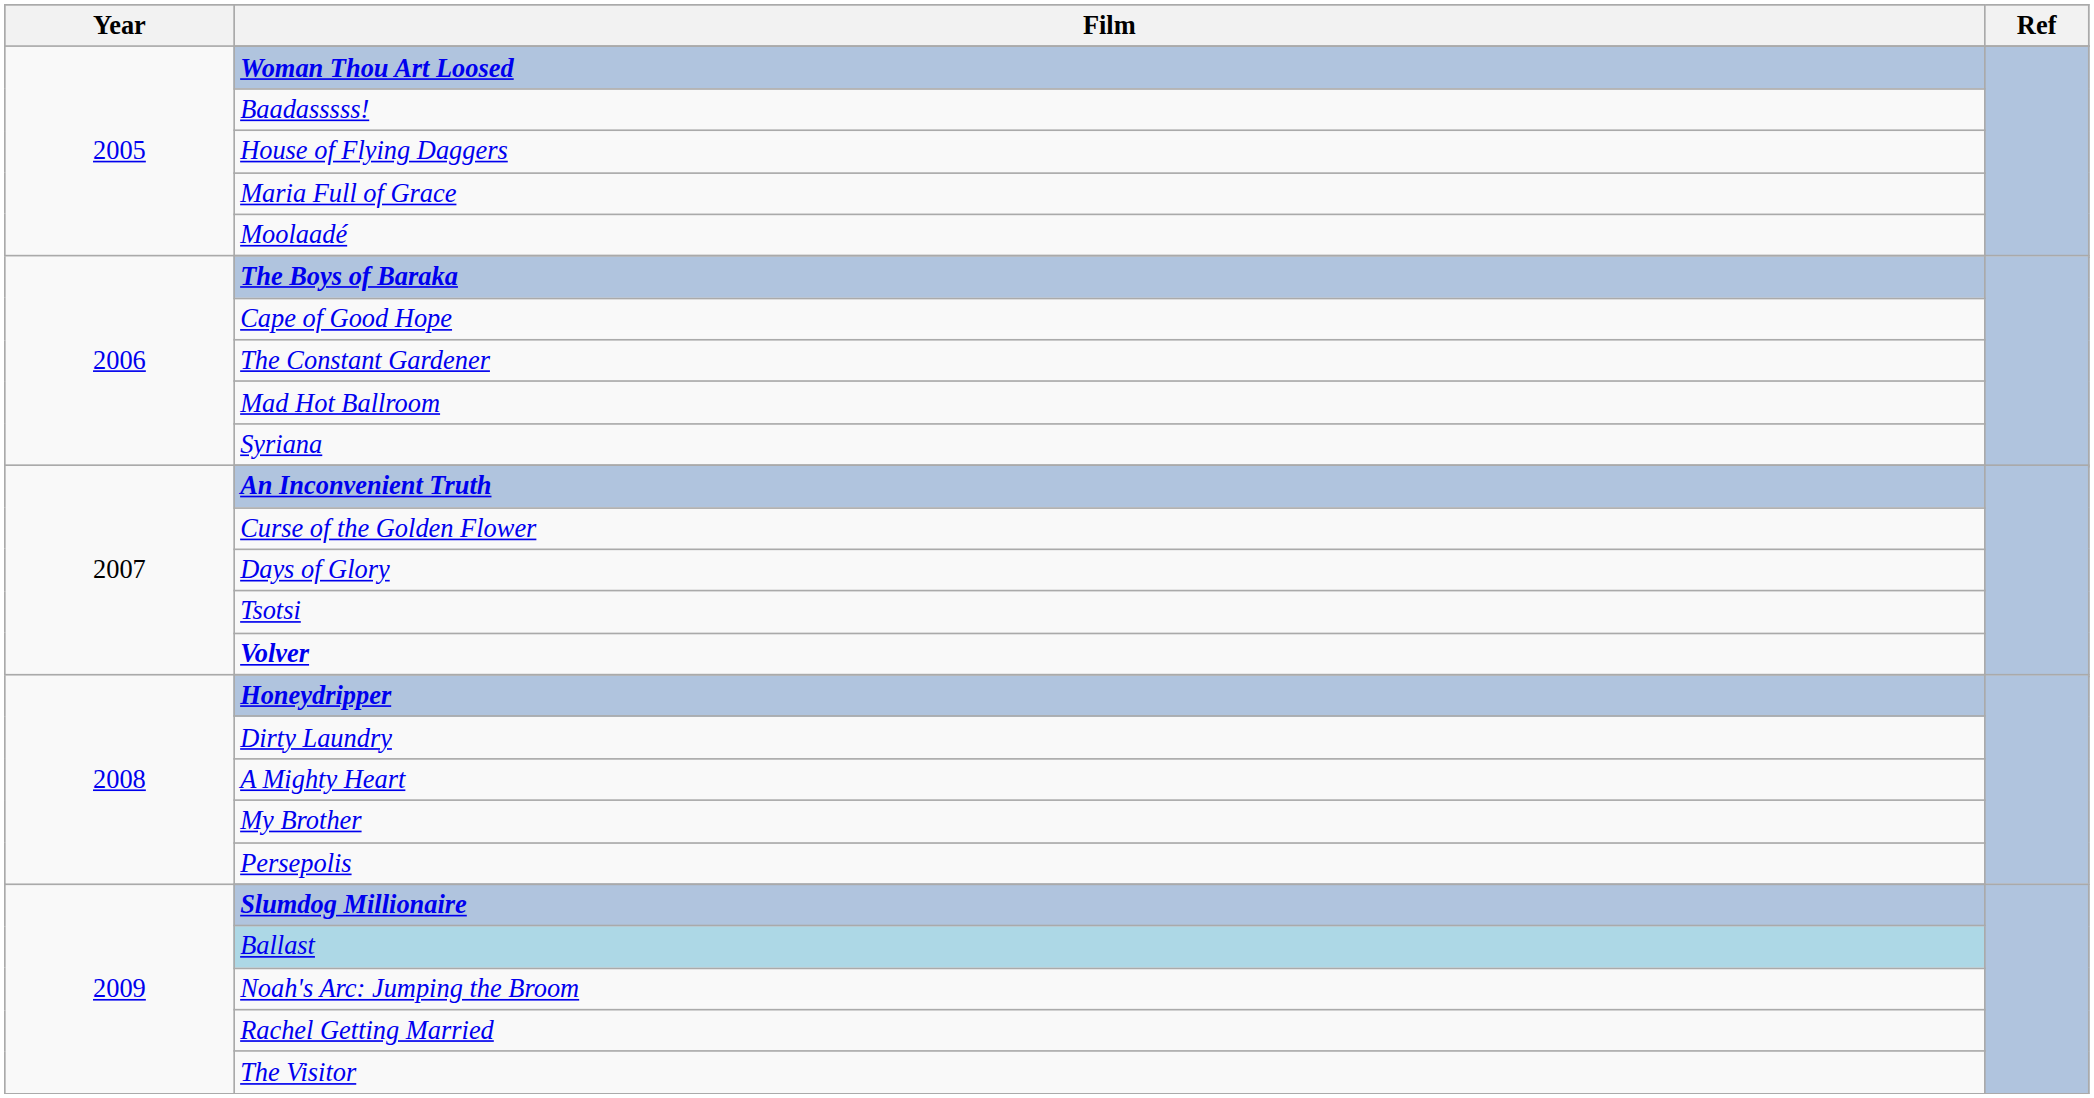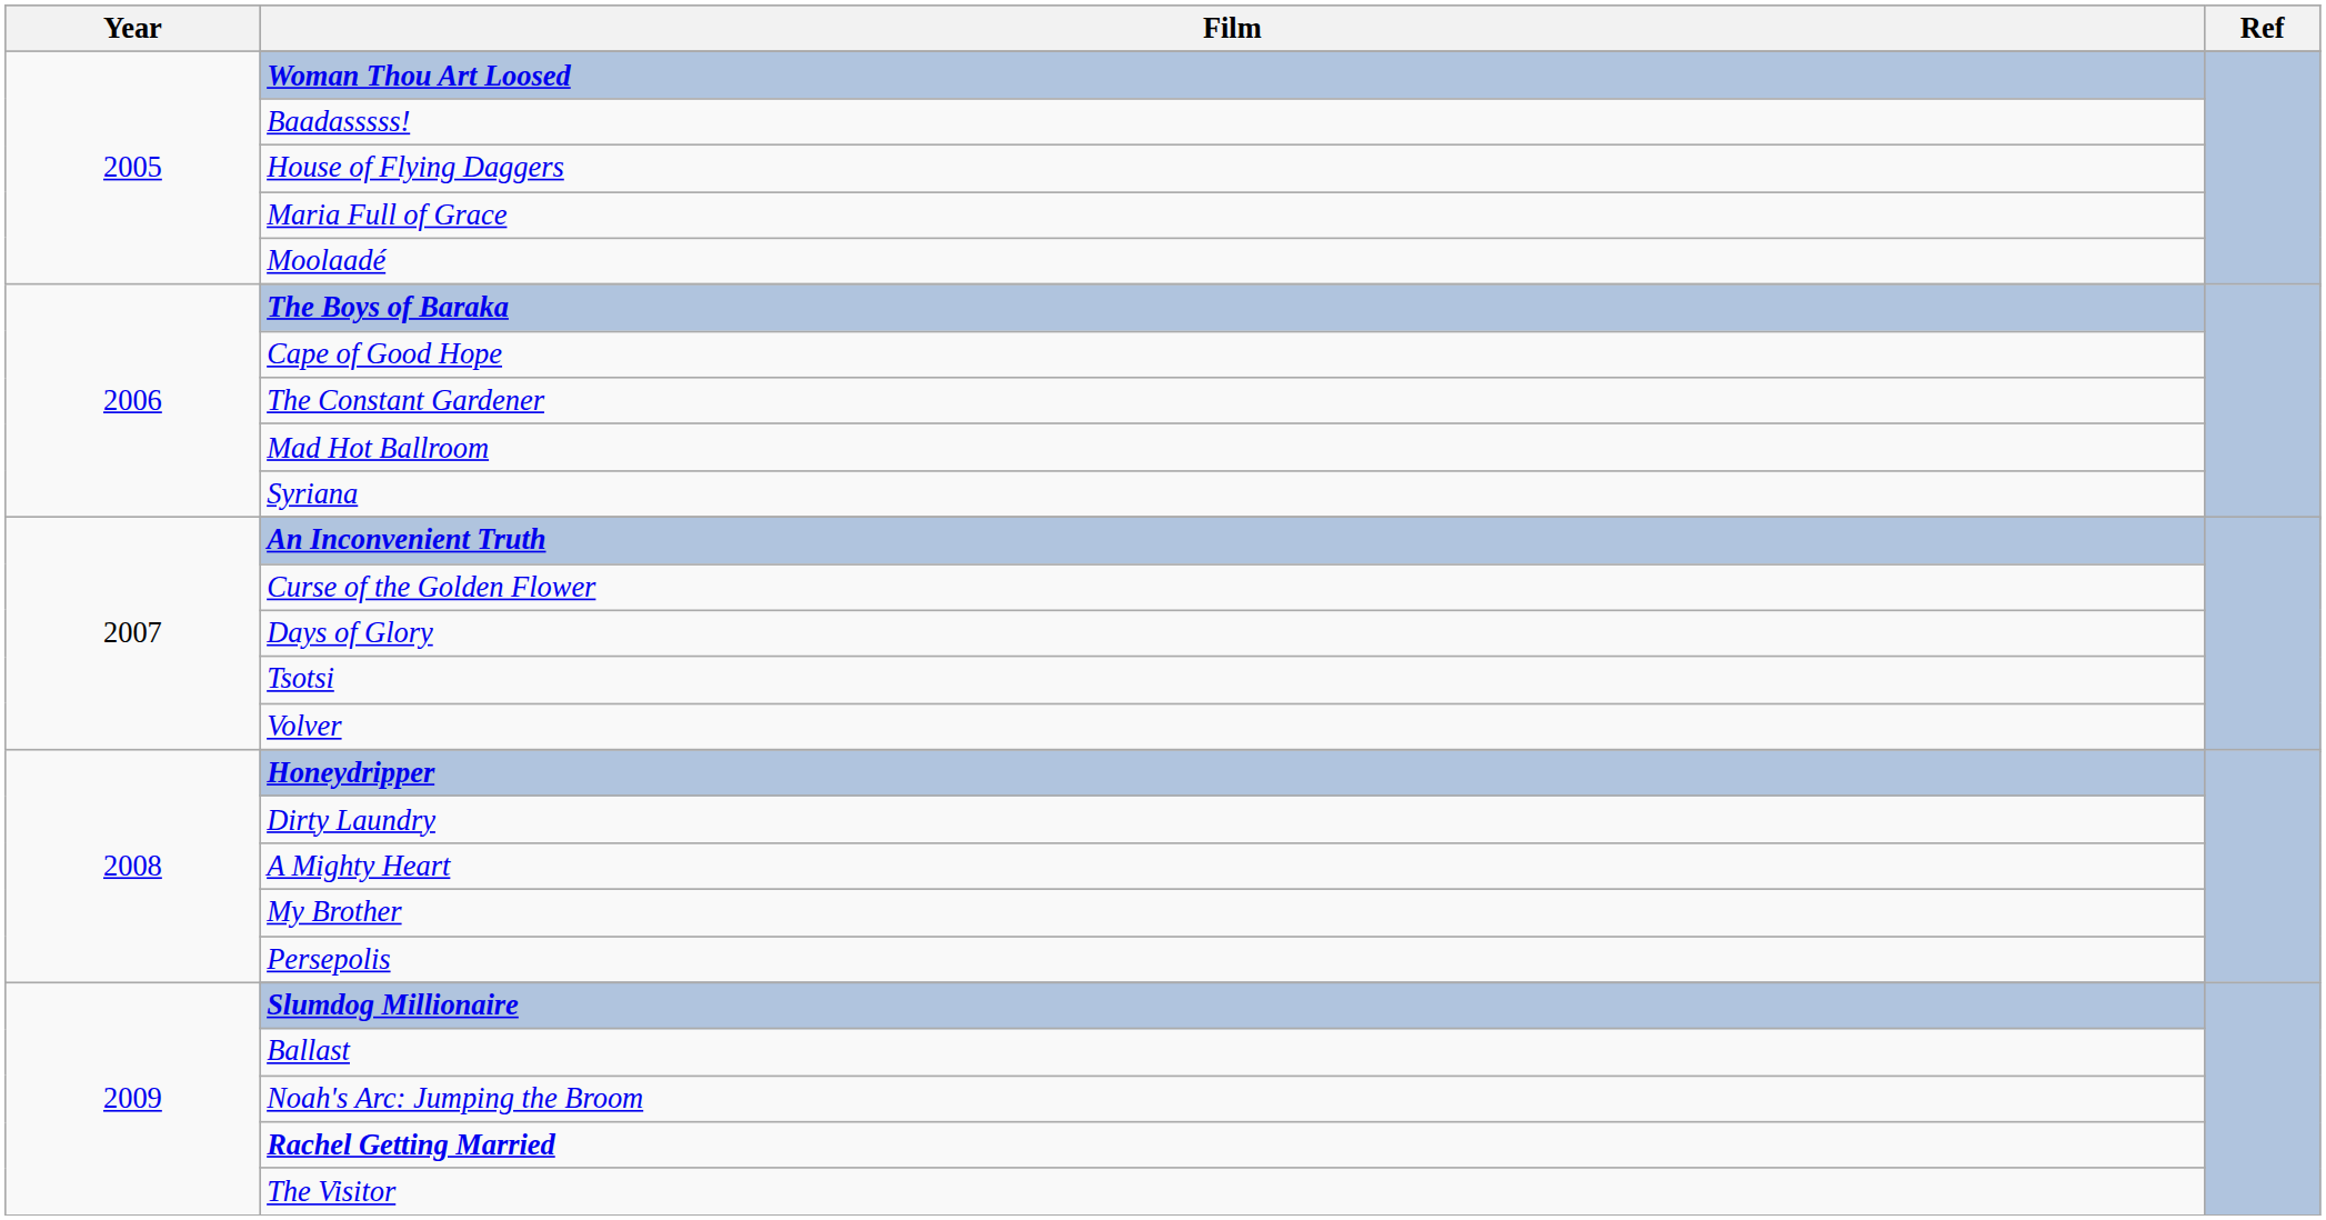Volver | Film: bold -> normal
Ballast | Film: lightblue background -> no background
Rachel Getting Married | Film: normal -> bold
